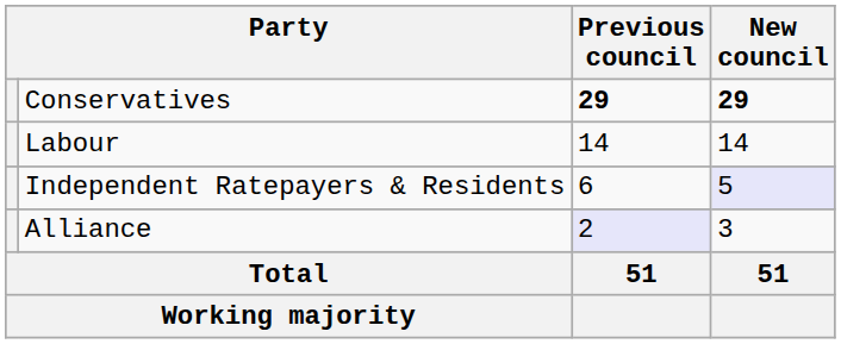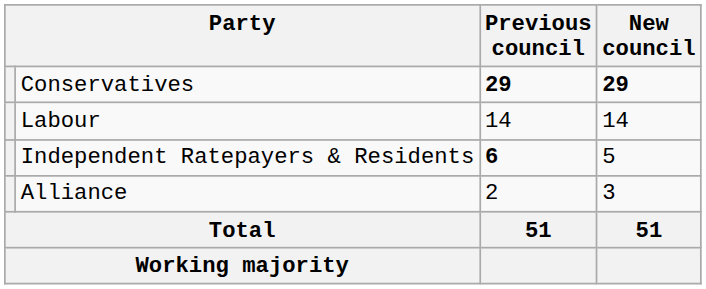Independent Ratepayers & Residents | Previous council: normal -> bold
Independent Ratepayers & Residents | New council: lavender background -> no background
Alliance | Previous council: lavender background -> no background
